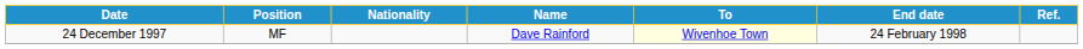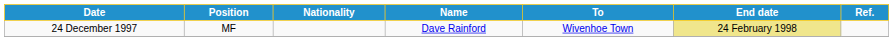24 December 1997 | To: lightyellow background -> no background
24 December 1997 | End date: no background -> khaki background
